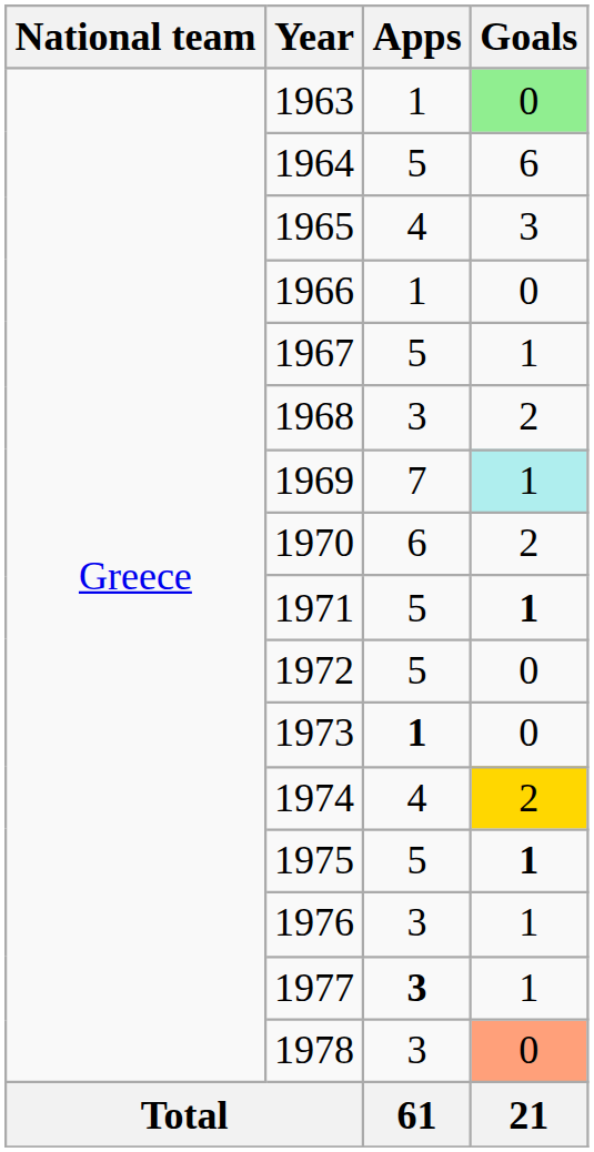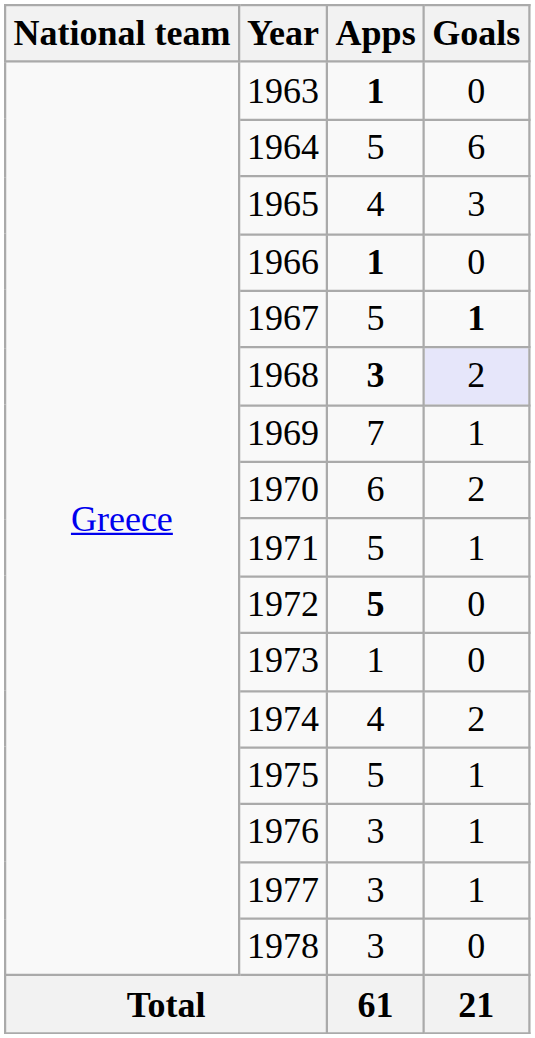1963 | Apps: normal -> bold
1963 | Goals: lightgreen background -> no background
1966 | Apps: normal -> bold
1967 | Goals: normal -> bold
1968 | Apps: normal -> bold
1968 | Goals: no background -> lavender background
1969 | Goals: paleturquoise background -> no background
1971 | Goals: bold -> normal
1972 | Apps: normal -> bold
1973 | Apps: bold -> normal
1974 | Goals: gold background -> no background
1975 | Goals: bold -> normal
1977 | Apps: bold -> normal
1978 | Goals: lightsalmon background -> no background
